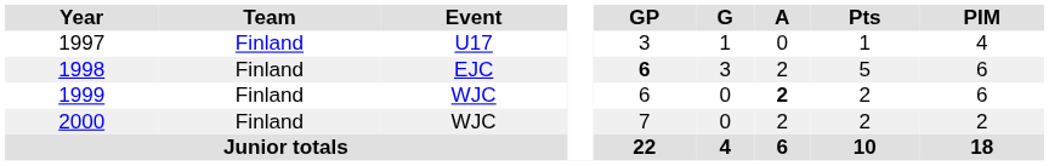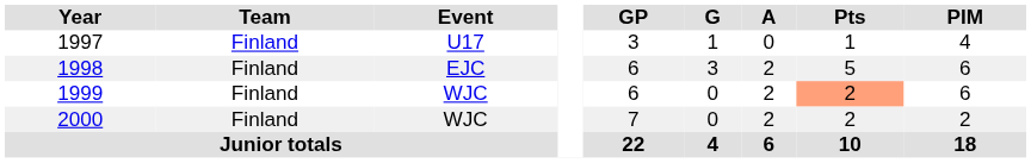1998 | GP: bold -> normal
1999 | A: bold -> normal
1999 | Pts: no background -> lightsalmon background
